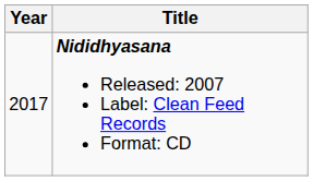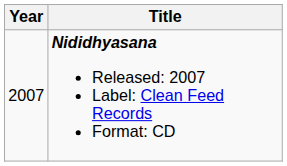row 2 | Year: 2017 -> 2007
